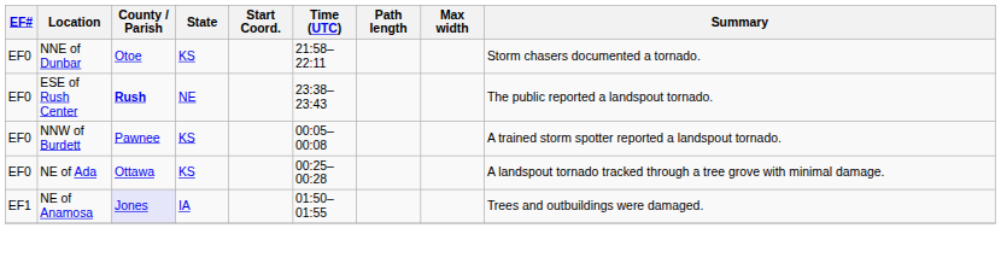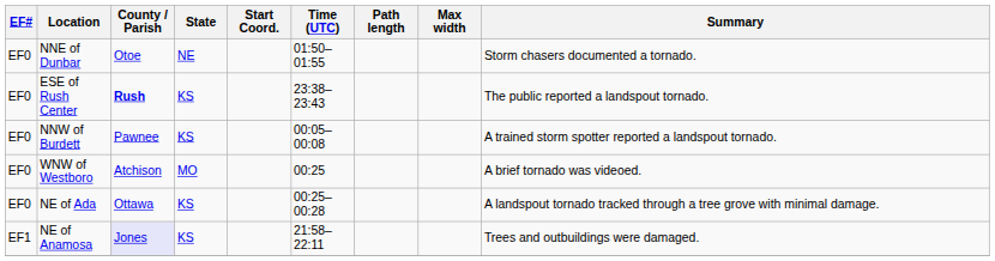NNE of Dunbar | State: KS -> NE
NNE of Dunbar | Time (UTC): 21:58–22:11 -> 01:50–01:55
ESE of Rush Center | State: NE -> KS
+ row: EF0 | WNW of Westboro | Atchison | MO | 00:25 | A brief tornado was videoed.
NE of Anamosa | State: IA -> KS
NE of Anamosa | Time (UTC): 01:50–01:55 -> 21:58–22:11
